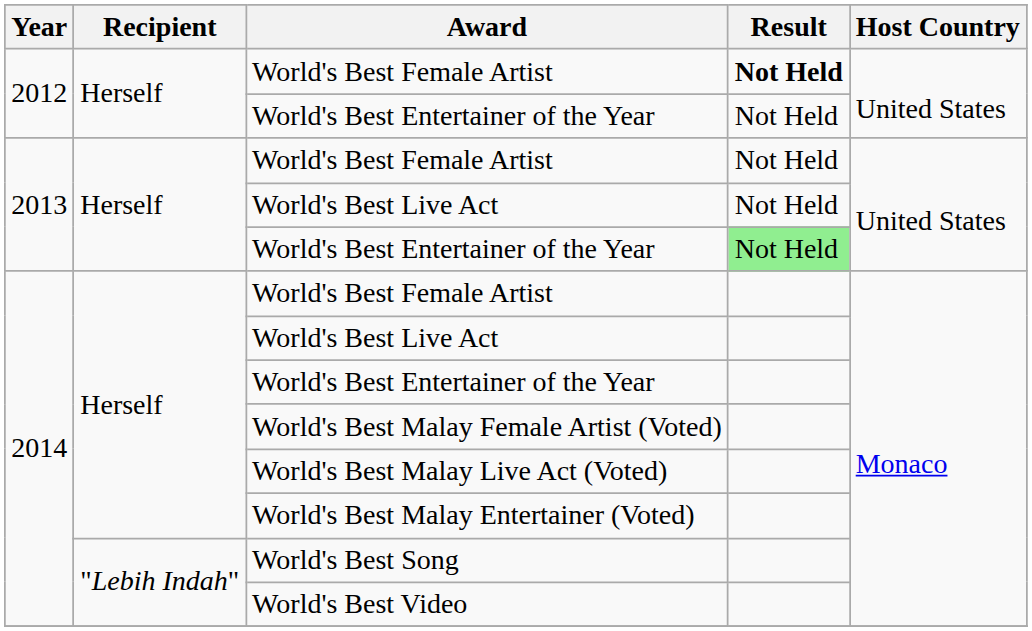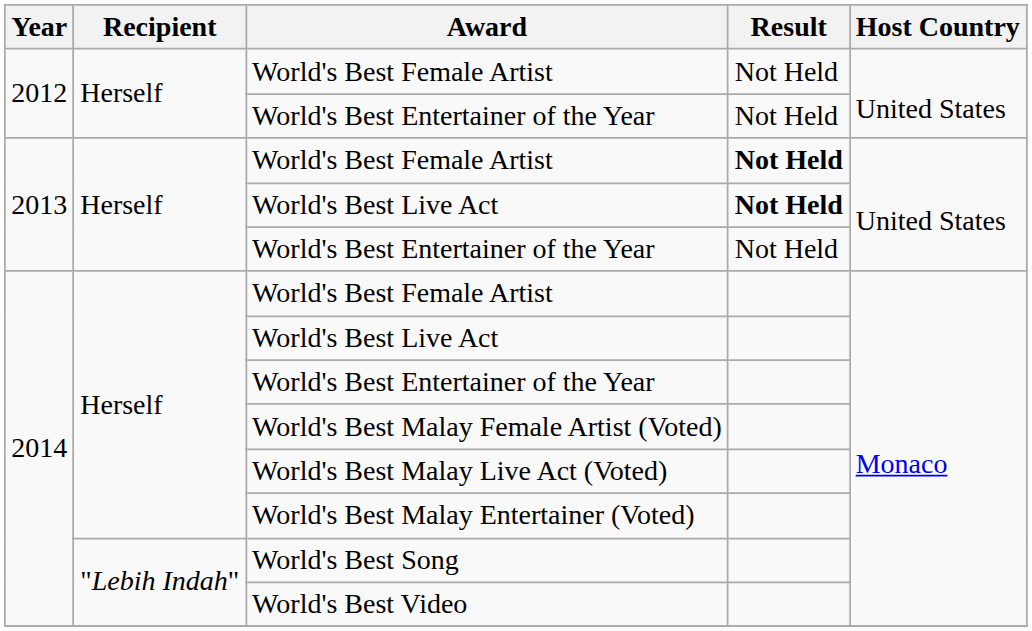2012 / World's Best Female Artist | Result: bold -> normal
2013 / World's Best Female Artist | Result: normal -> bold
2013 / World's Best Live Act | Result: normal -> bold
2013 / World's Best Entertainer of the Year | Result: lightgreen background -> no background
